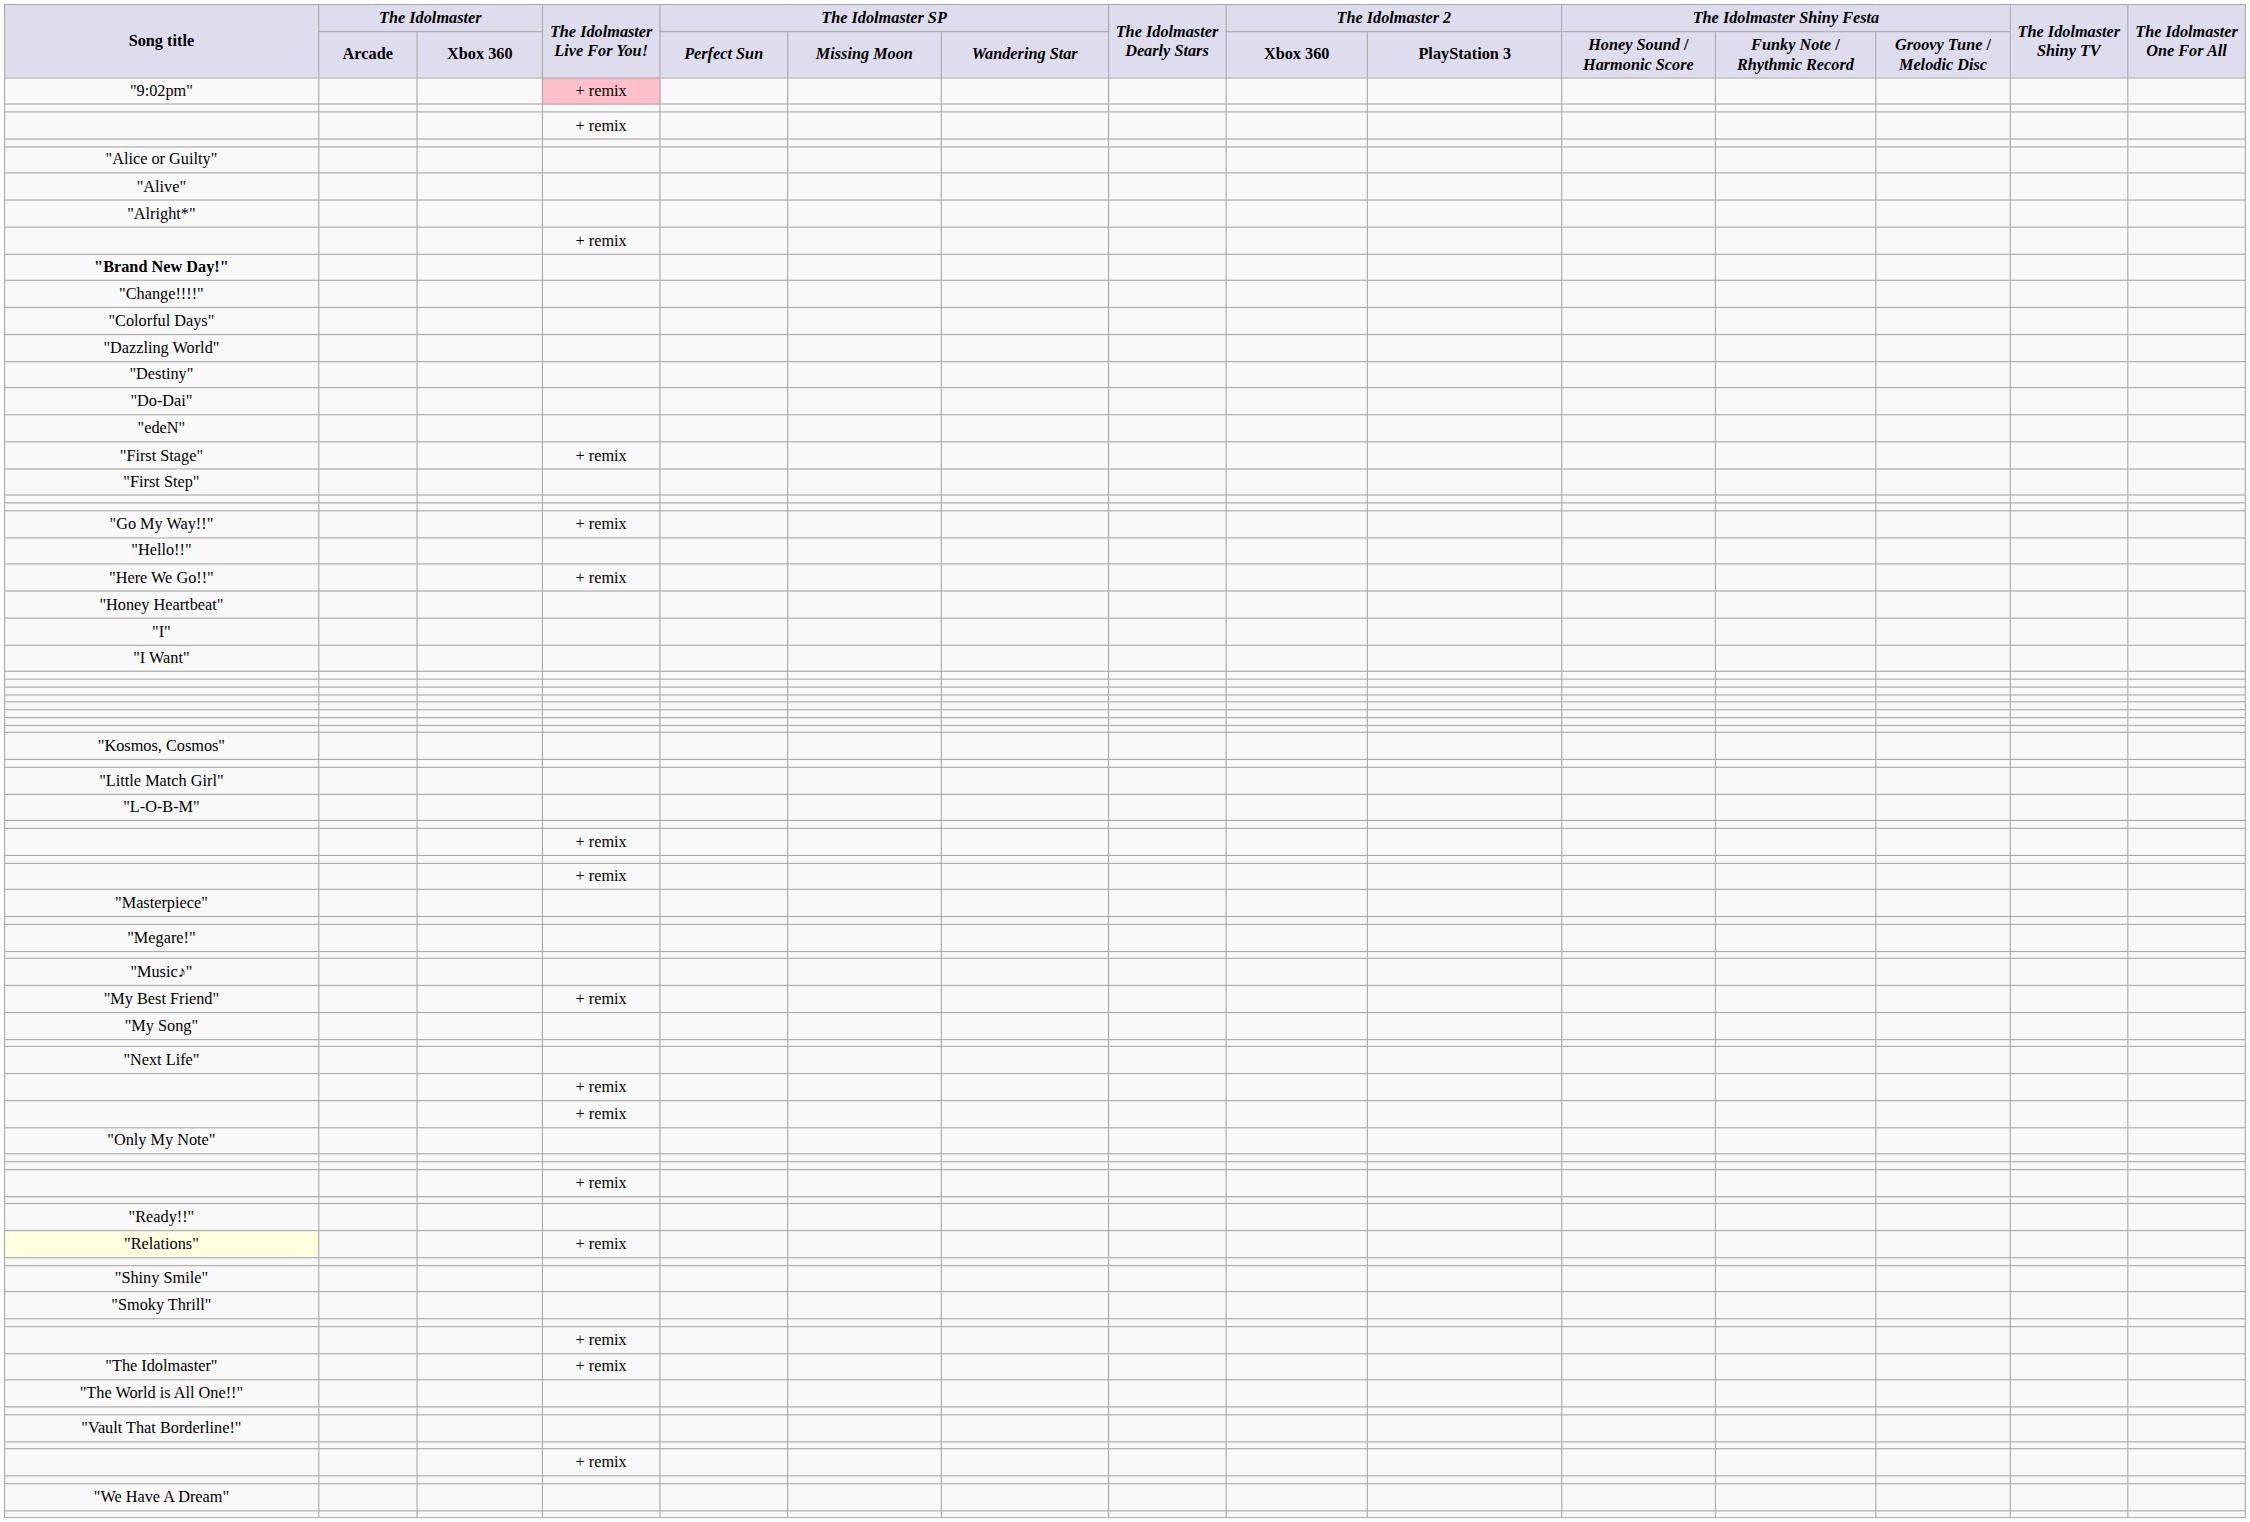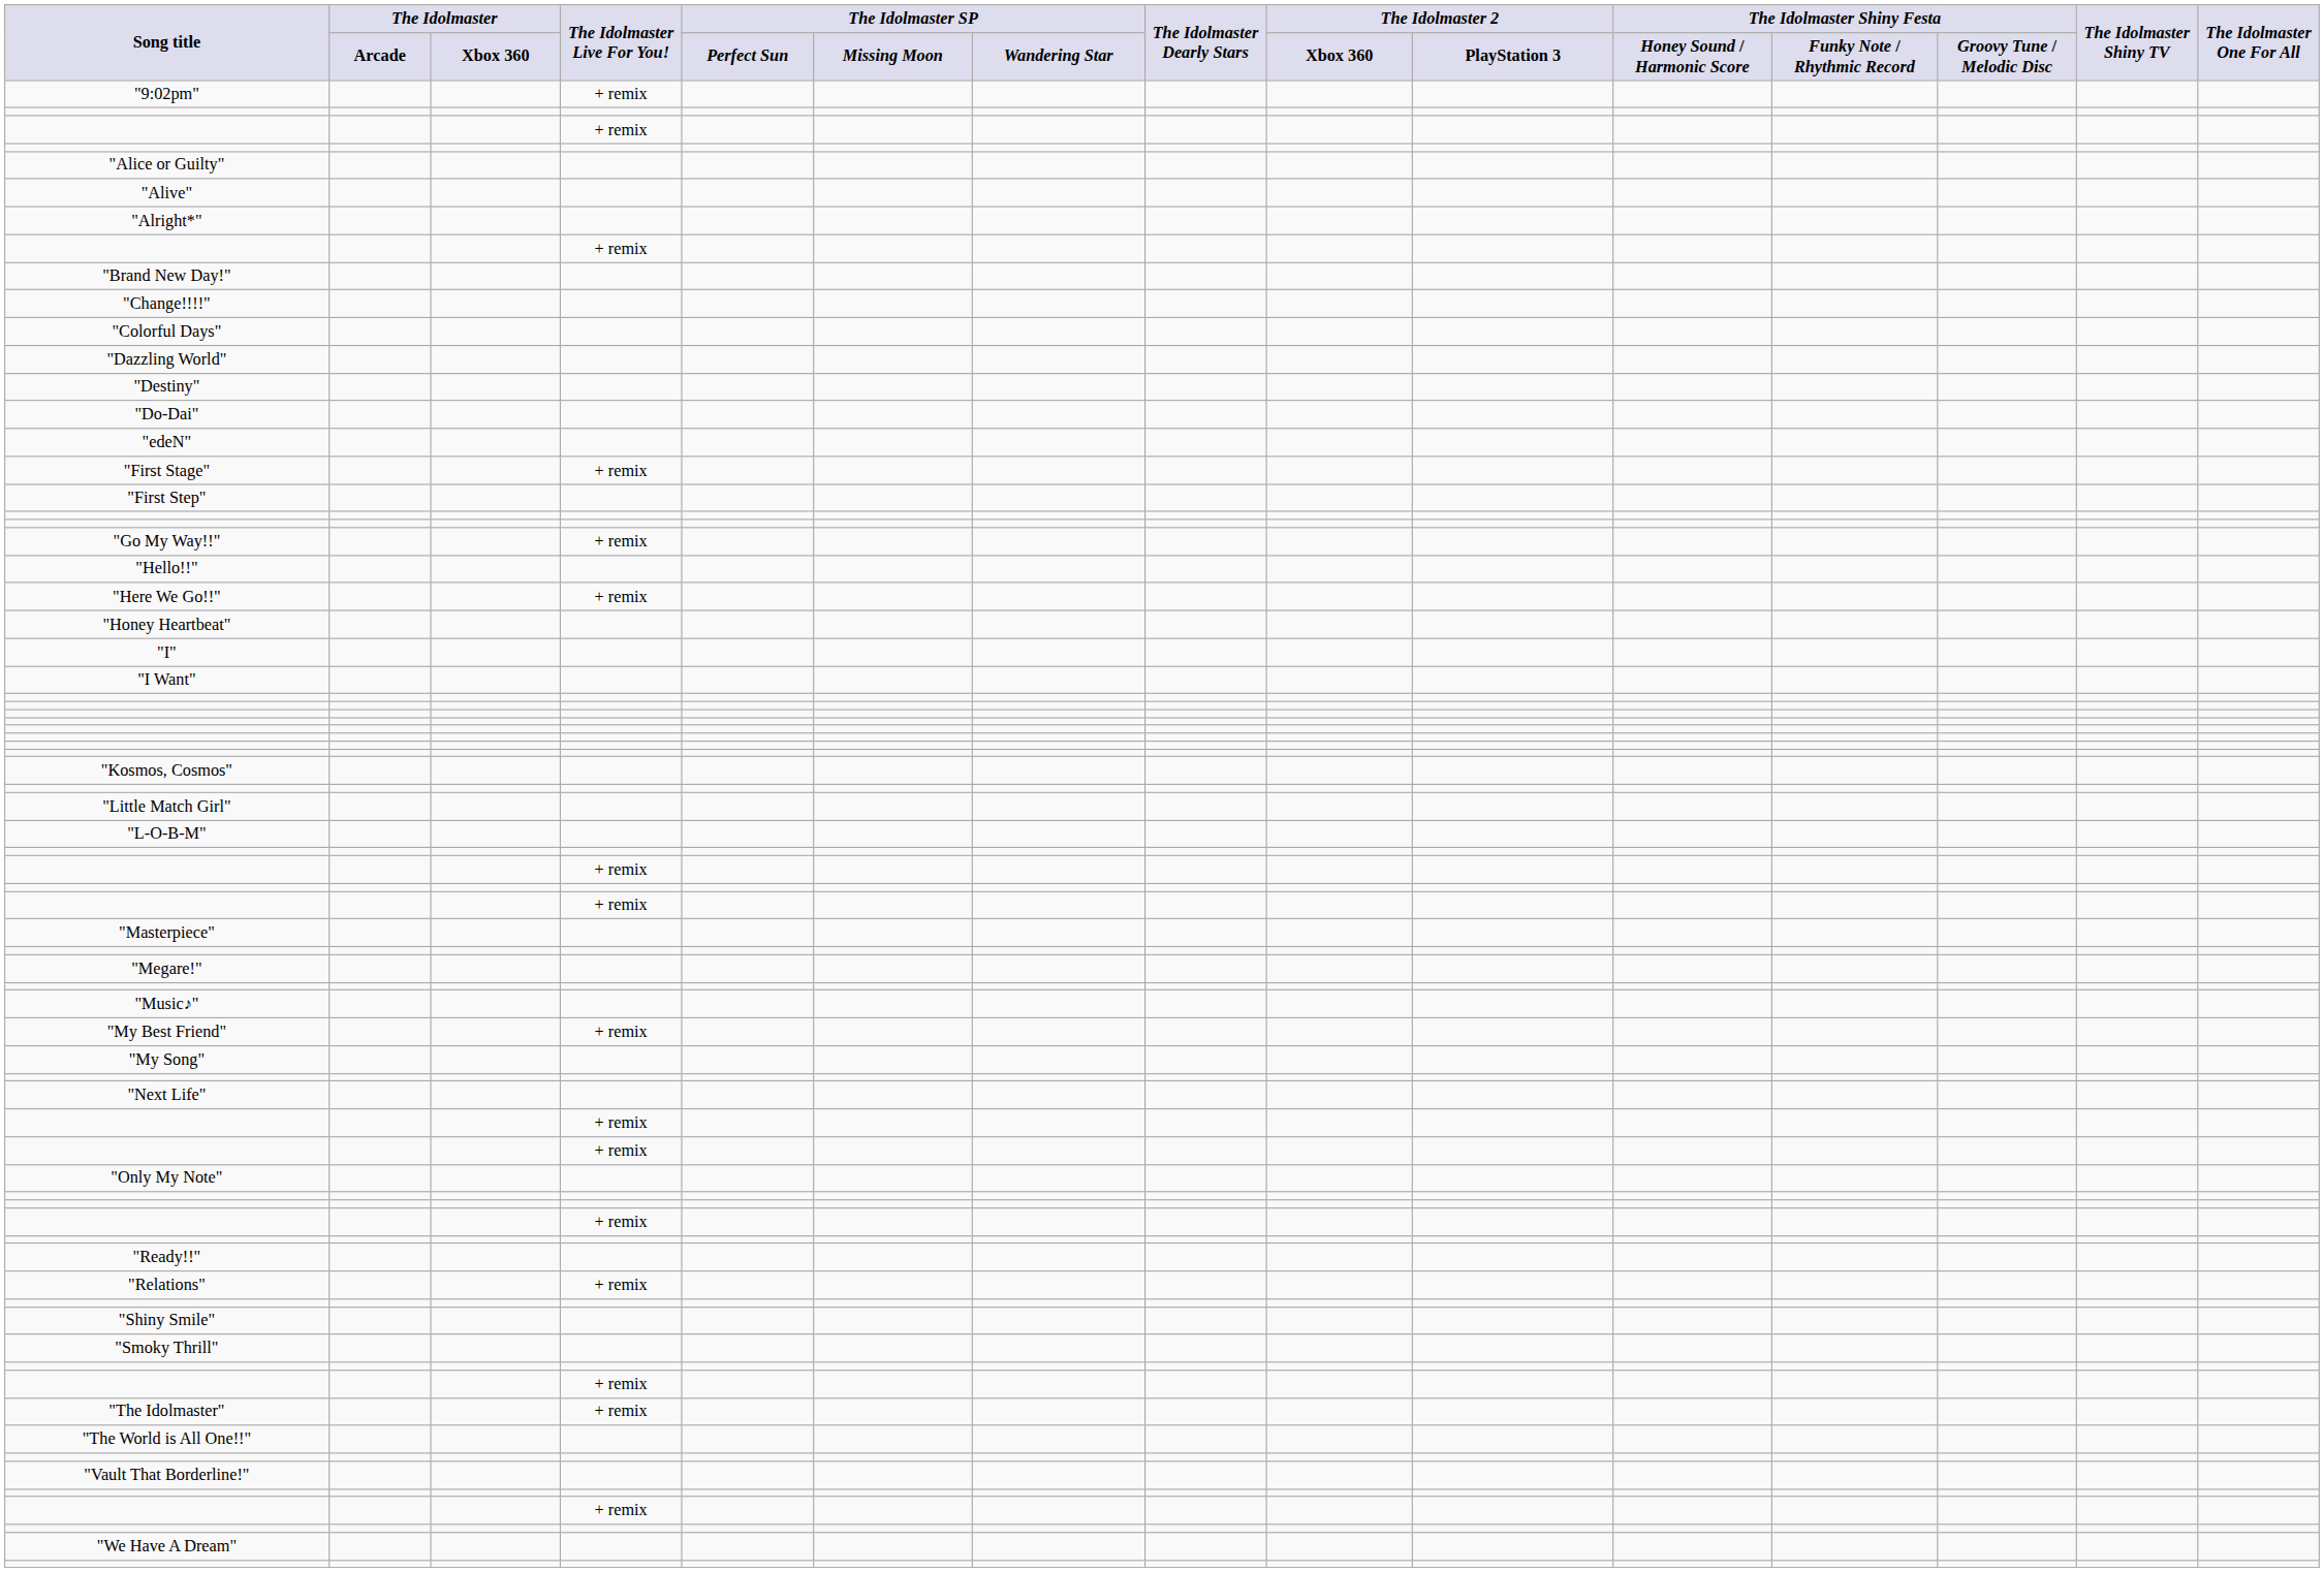"9:02pm" | The Idolmaster Live For You!: pink background -> no background
"Brand New Day!" | Song title: bold -> normal
"Relations" | Song title: lightyellow background -> no background
